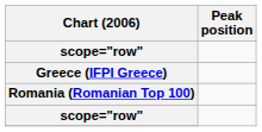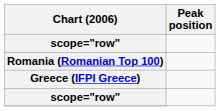rows swapped: Greece (IFPI Greece) <-> Romania (Romanian Top 100)
